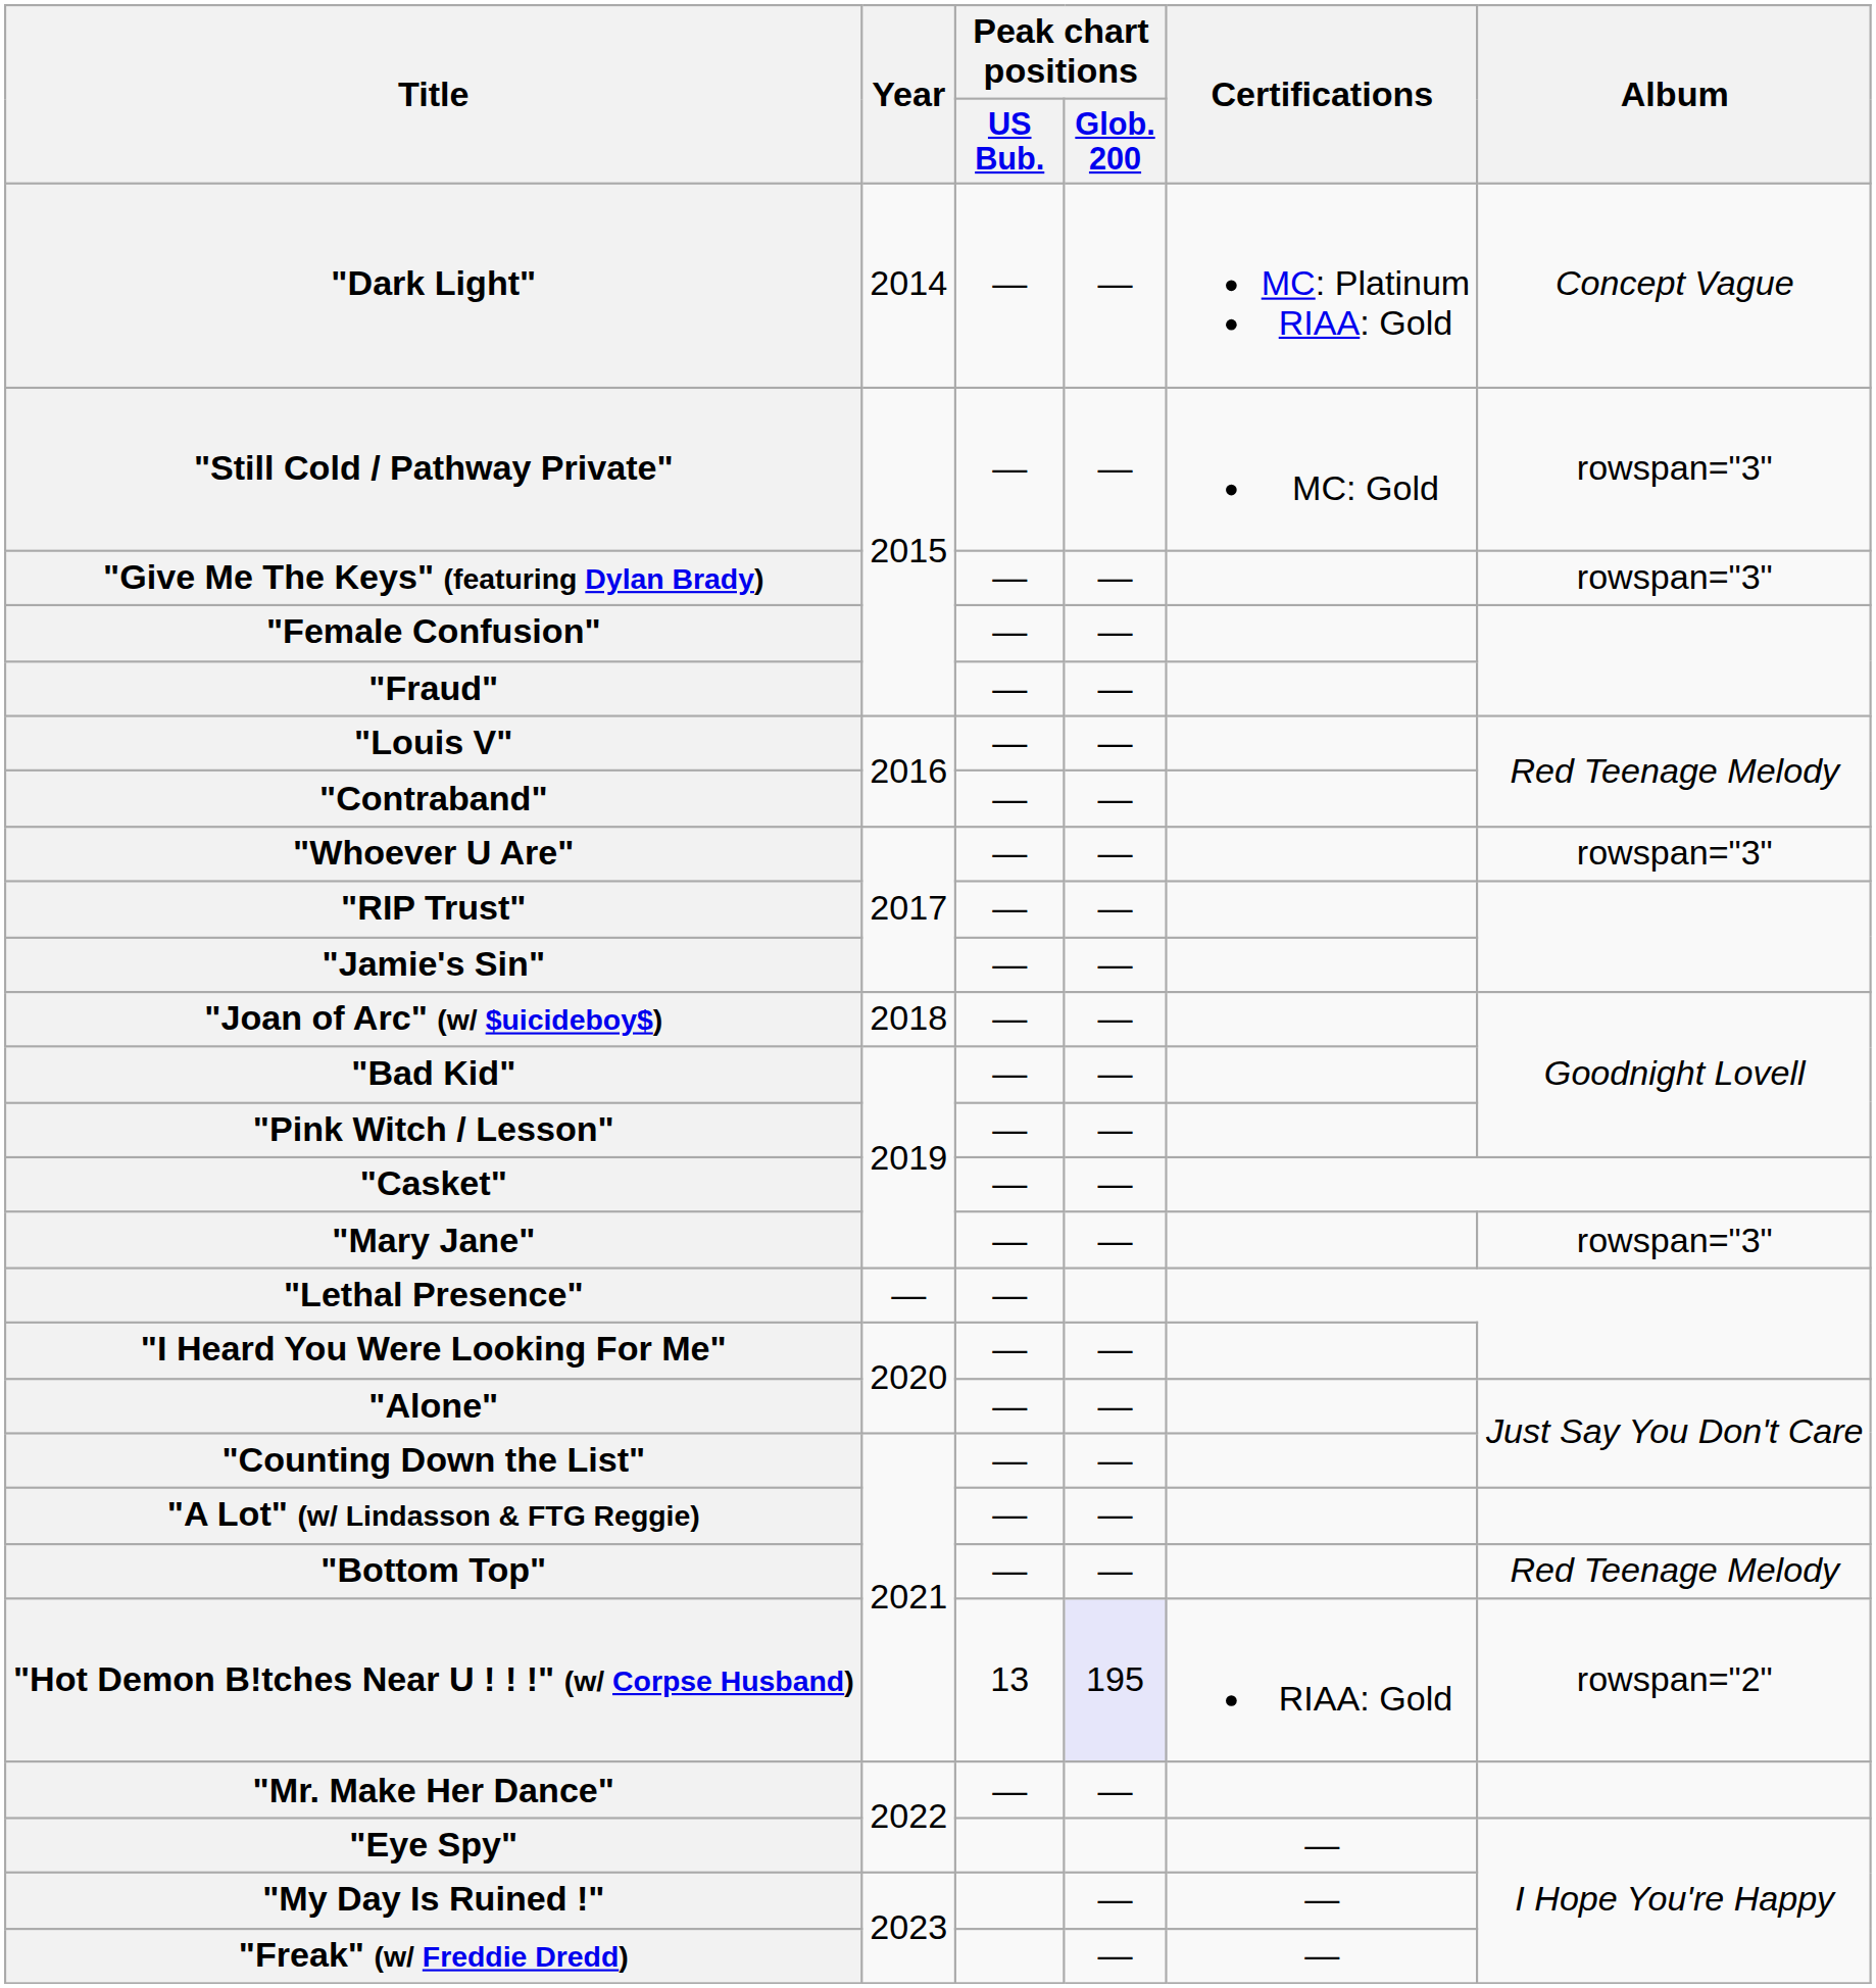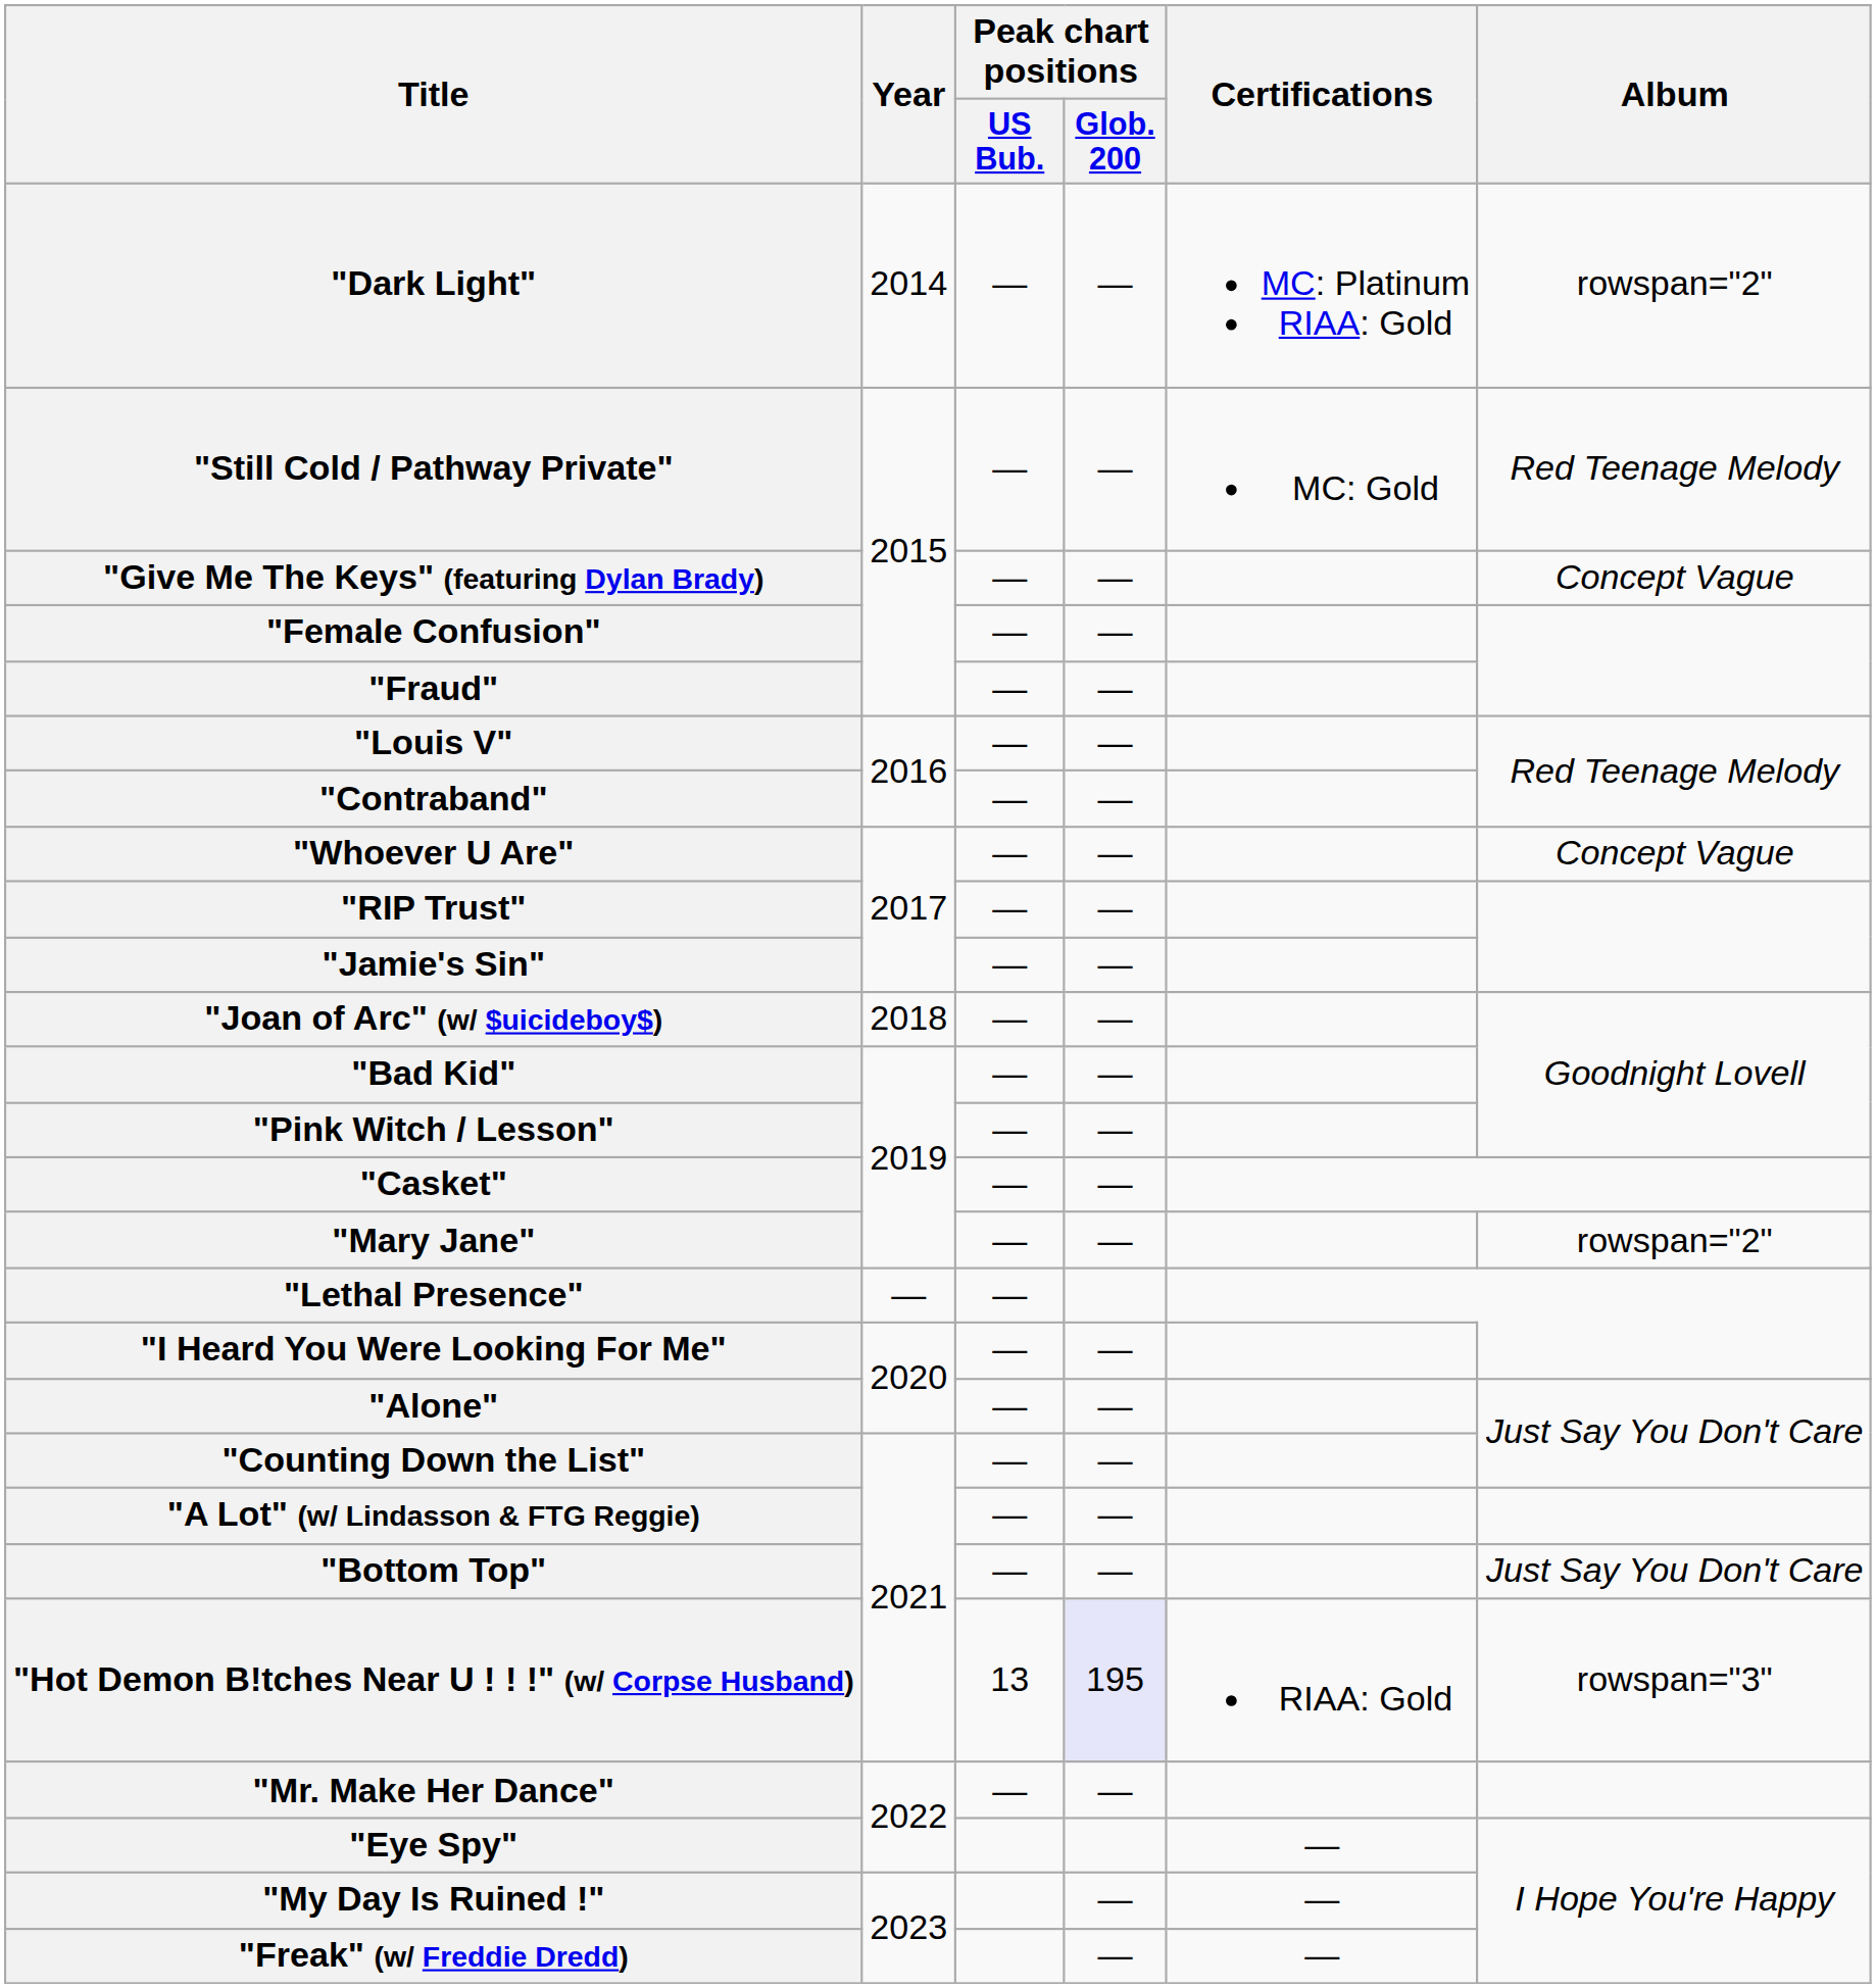"Dark Light" | Album: Concept Vague -> rowspan="2"
"Still Cold / Pathway Private" | Album: rowspan="3" -> Red Teenage Melody
"Give Me The Keys" (featuring Dylan Brady) | Album: rowspan="3" -> Concept Vague
"Whoever U Are" | Album: rowspan="3" -> Concept Vague
"Mary Jane" | Album: rowspan="3" -> rowspan="2"
"Bottom Top" | Album: Red Teenage Melody -> Just Say You Don't Care
"Hot Demon B!tches Near U ! ! !" (w/ Corpse Husband) | Album: rowspan="2" -> rowspan="3"
